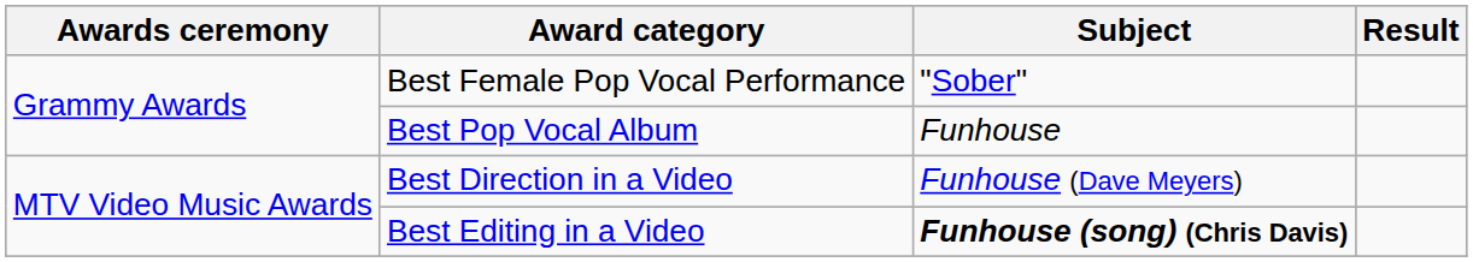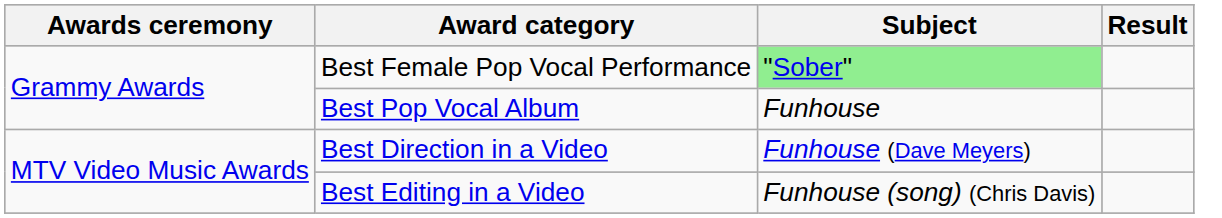Best Female Pop Vocal Performance | Subject: no background -> lightgreen background
Best Editing in a Video | Subject: bold -> normal
